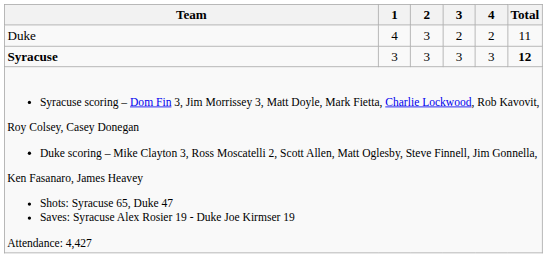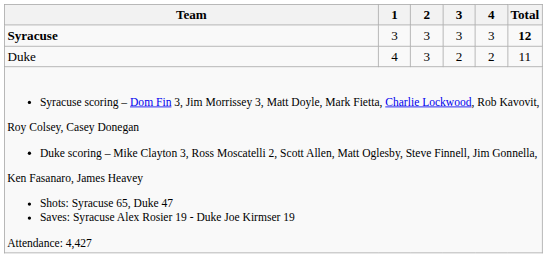rows swapped: Syracuse <-> Duke
